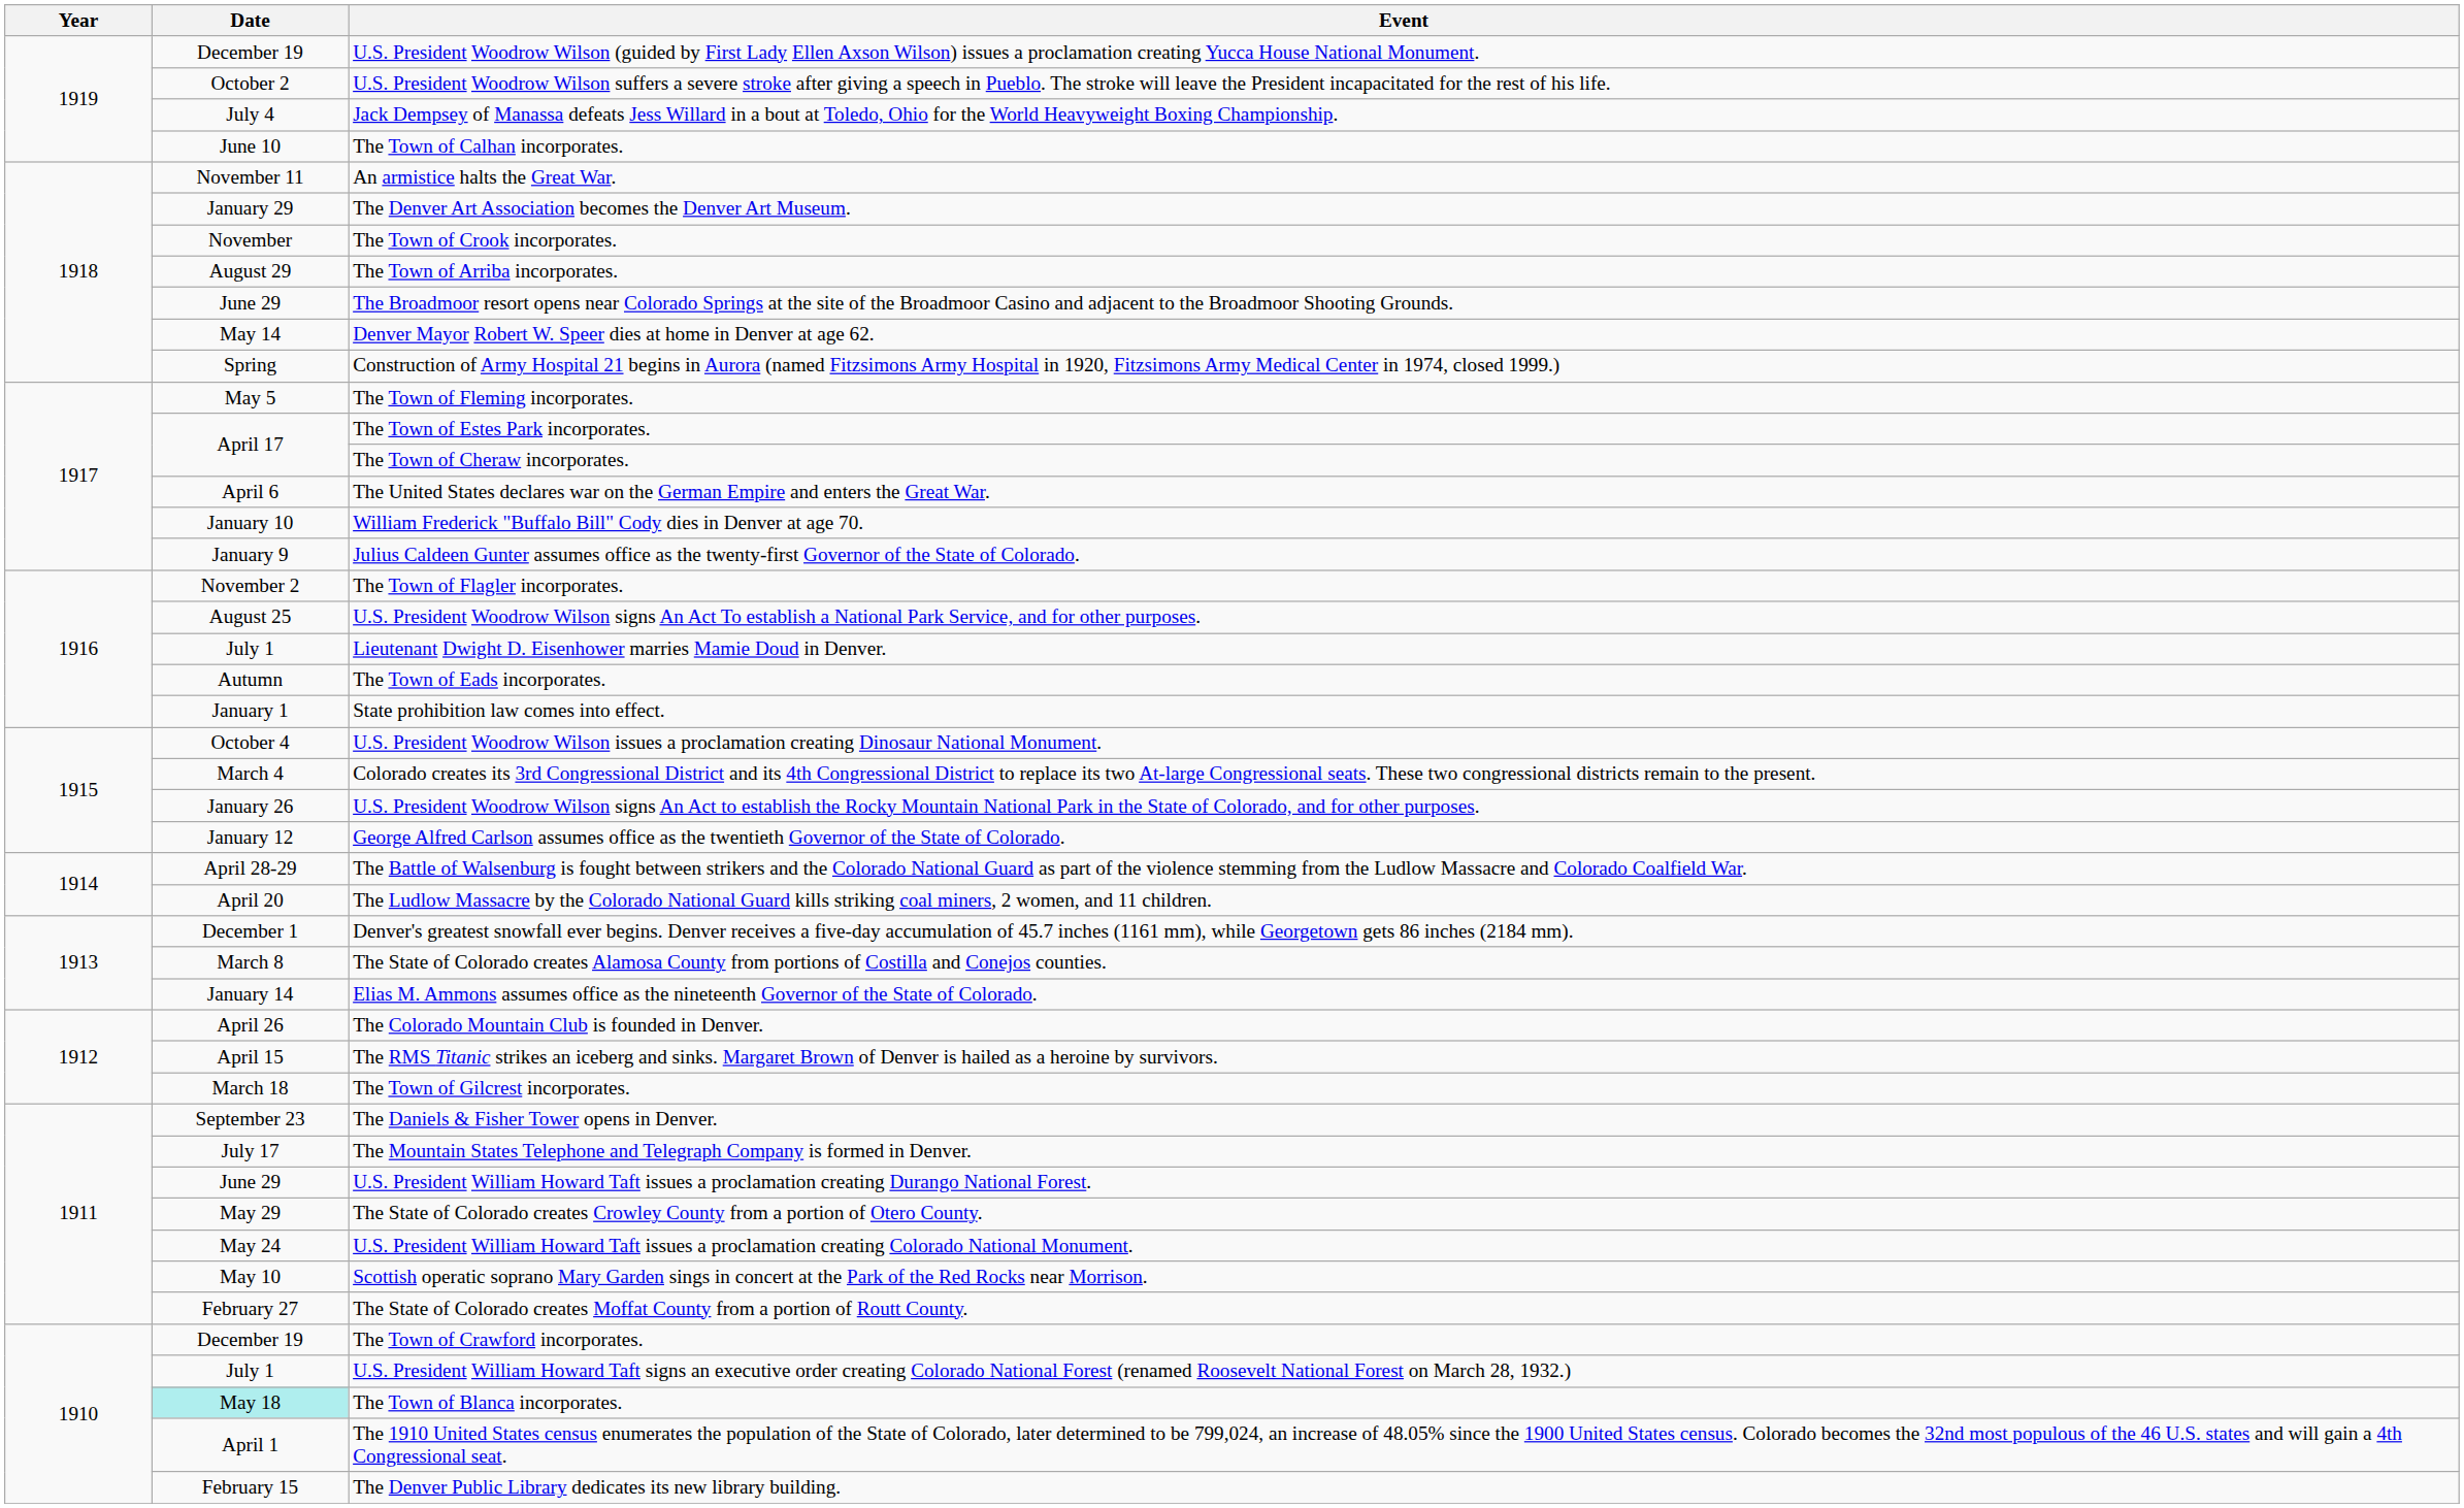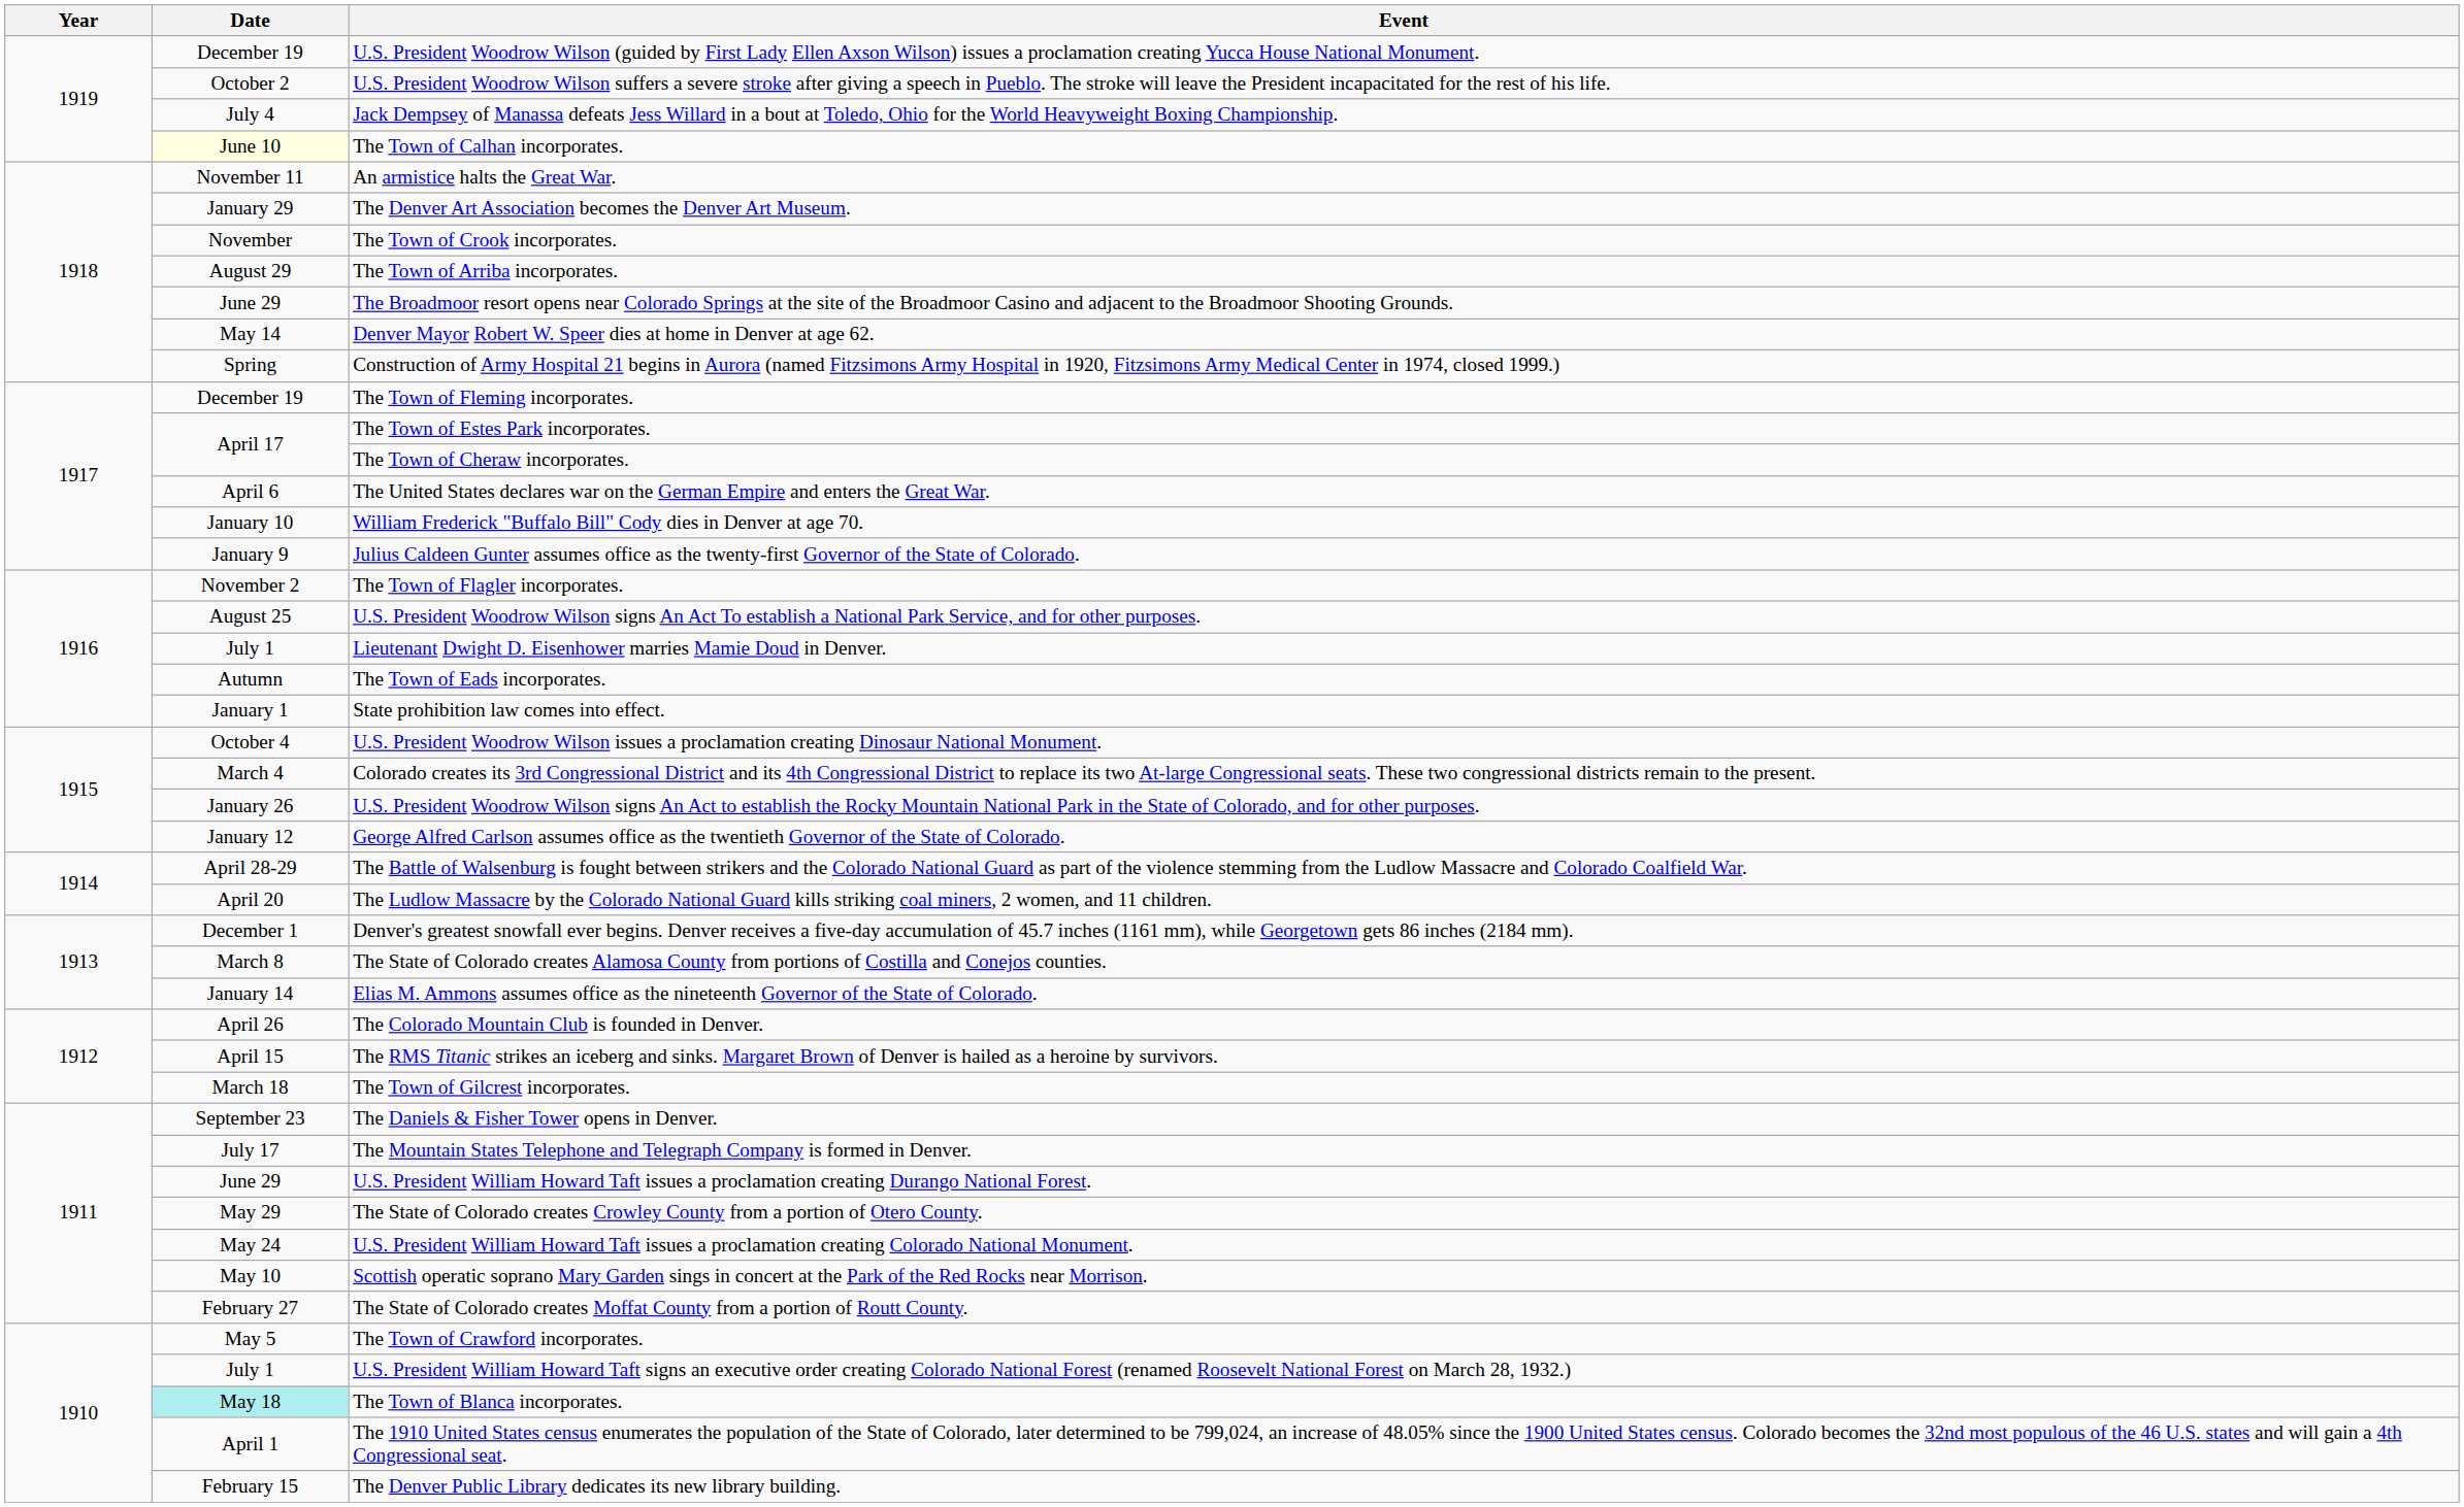The Town of Calhan incorporates. | Date: no background -> lightyellow background
The Town of Fleming incorporates. | Date: May 5 -> December 19
The Town of Crawford incorporates. | Date: December 19 -> May 5
